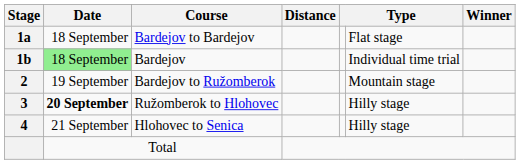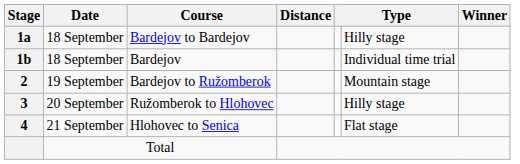Bardejov to Bardejov | column 6: Flat stage -> Hilly stage
Bardejov | Date: lightgreen background -> no background
Ružomberok to Hlohovec | Date: bold -> normal
Hlohovec to Senica | column 6: Hilly stage -> Flat stage
